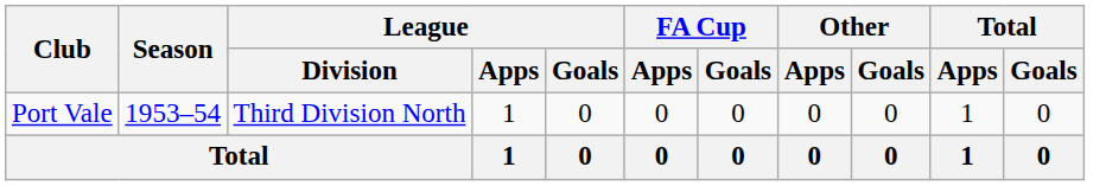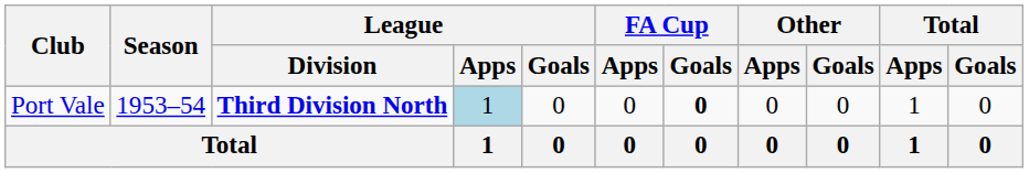Port Vale | League / Division: normal -> bold
Port Vale | League / Apps: no background -> lightblue background
Port Vale | FA Cup / Goals: normal -> bold
